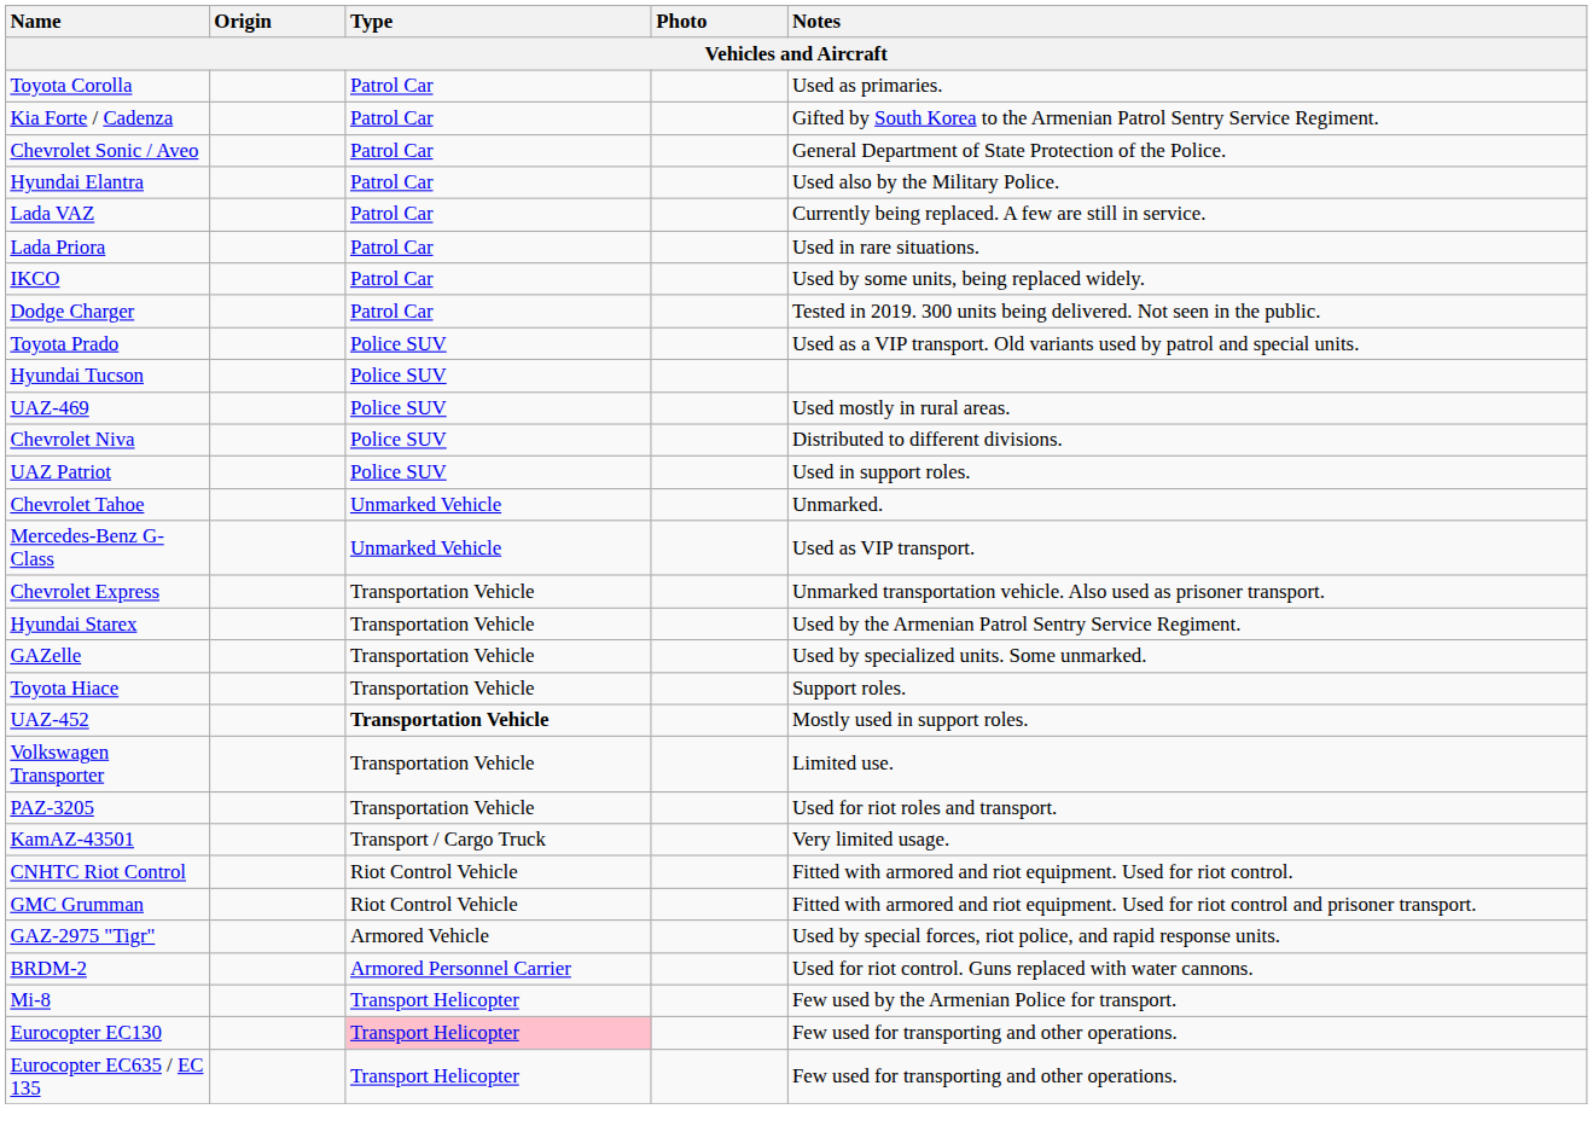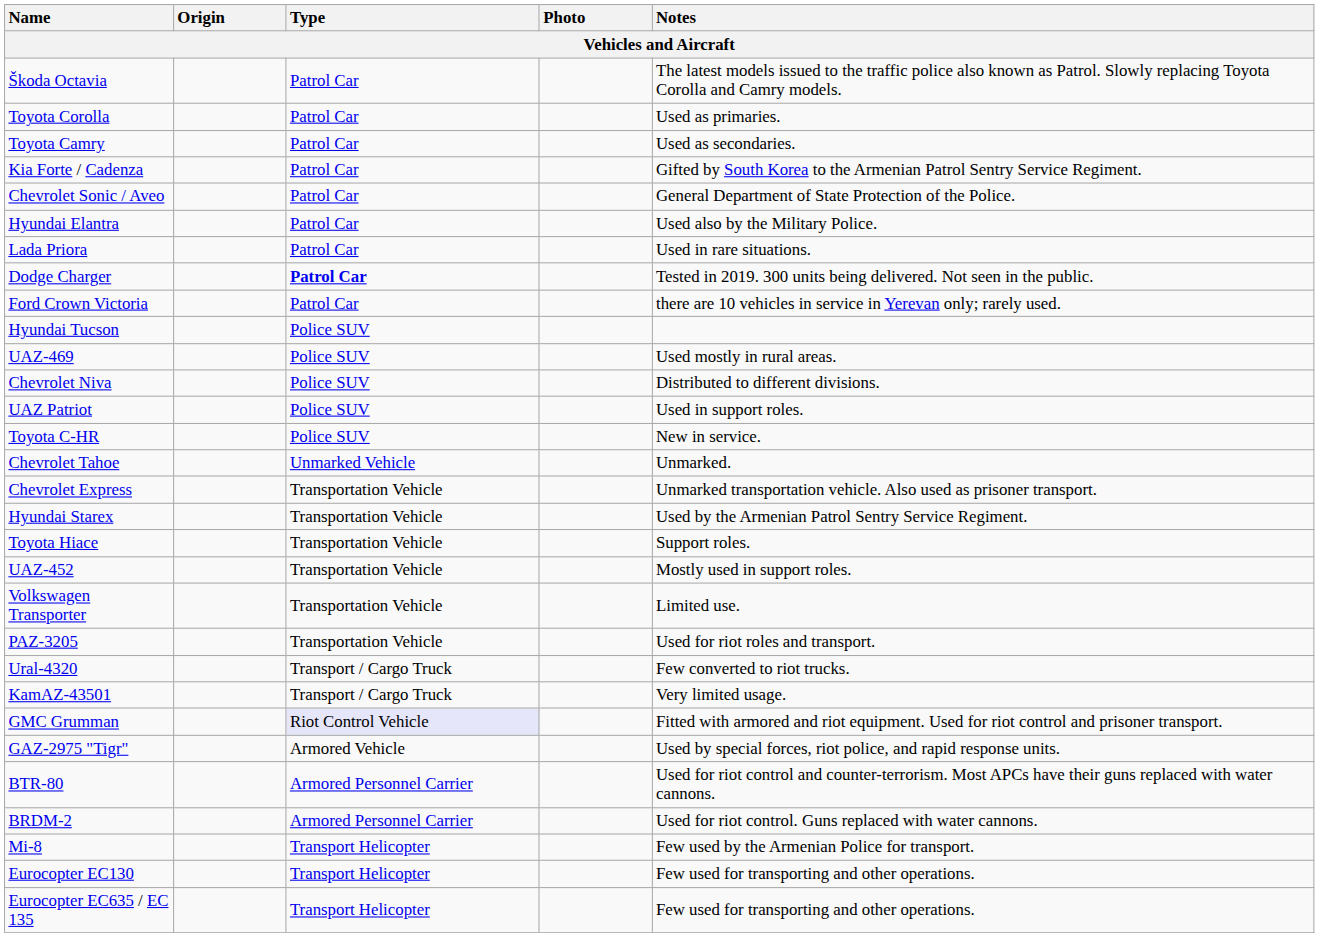+ row: Škoda Octavia | Patrol Car | The latest models issued to the traffic police also known as Patrol. Slowly replacing Toyota Corolla and Camry models.
+ row: Toyota Camry | Patrol Car | Used as secondaries.
- row: Lada VAZ | Patrol Car | Currently being replaced. A few are still in service.
- row: IKCO | Patrol Car | Used by some units, being replaced widely.
Dodge Charger | Type: normal -> bold
+ row: Ford Crown Victoria | Patrol Car | there are 10 vehicles in service in Yerevan only; rarely used.
- row: Toyota Prado | Police SUV | Used as a VIP transport. Old variants used by patrol and special units.
+ row: Toyota C-HR | Police SUV | New in service.
- row: Mercedes-Benz G-Class | Unmarked Vehicle | Used as VIP transport.
- row: GAZelle | Transportation Vehicle | Used by specialized units. Some unmarked.
UAZ-452 | Type: bold -> normal
+ row: Ural-4320 | Transport / Cargo Truck | Few converted to riot trucks.
- row: CNHTC Riot Control | Riot Control Vehicle | Fitted with armored and riot equipment. Used for riot control.
GMC Grumman | Type: no background -> lavender background
+ row: BTR-80 | Armored Personnel Carrier | Used for riot control and counter-terrorism. Most APCs have their guns replaced with water cannons.
Eurocopter EC130 | Type: pink background -> no background
